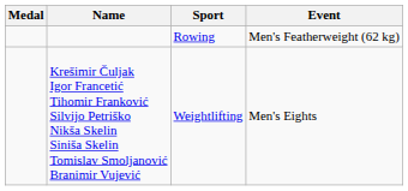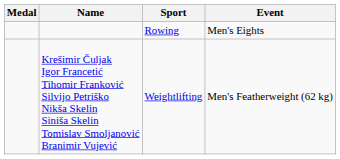row 2 | Event: Men's Featherweight (62 kg) -> Men's Eights
row 3 | Event: Men's Eights -> Men's Featherweight (62 kg)
